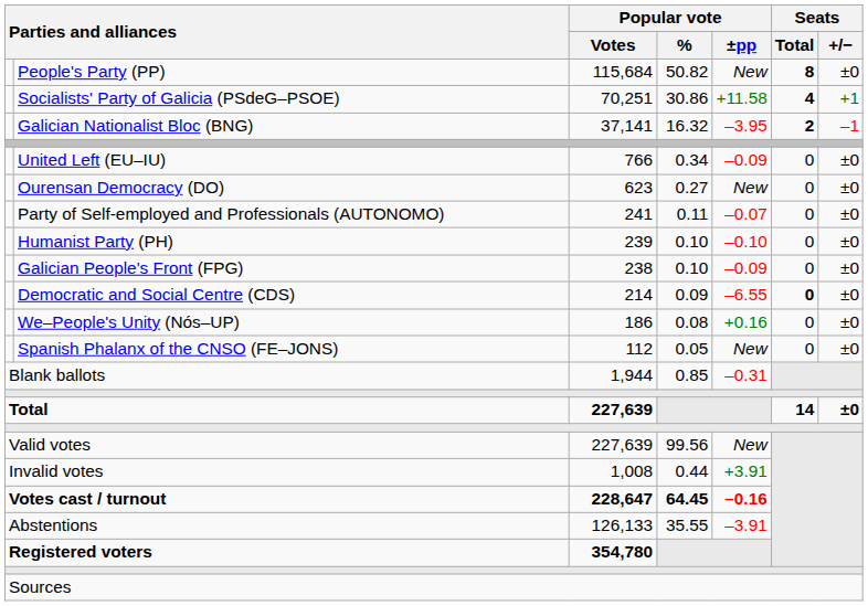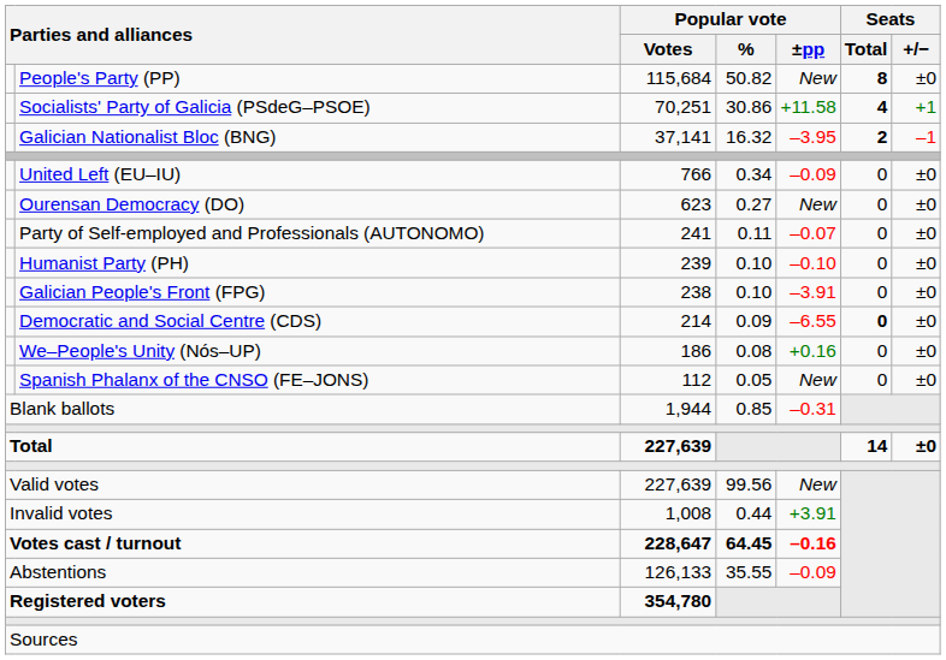Galician People's Front (FPG) | Popular vote / ±pp: –0.09 -> –3.91
Abstentions | Popular vote / ±pp: –3.91 -> –0.09
